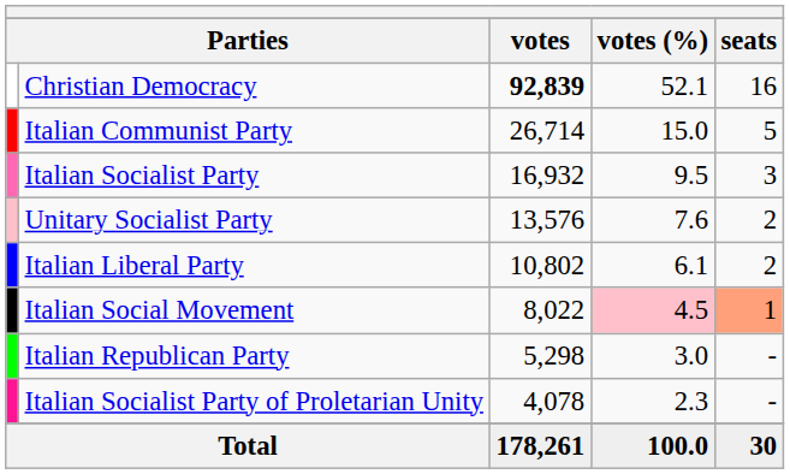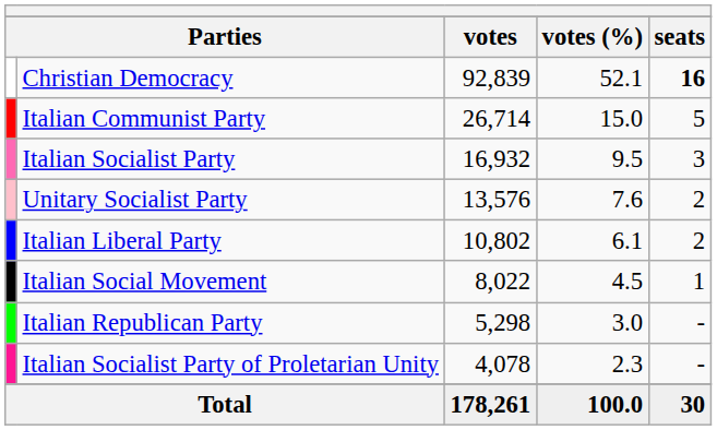Christian Democracy | votes: bold -> normal
Christian Democracy | seats: normal -> bold
Italian Social Movement | votes (%): pink background -> no background
Italian Social Movement | seats: lightsalmon background -> no background
